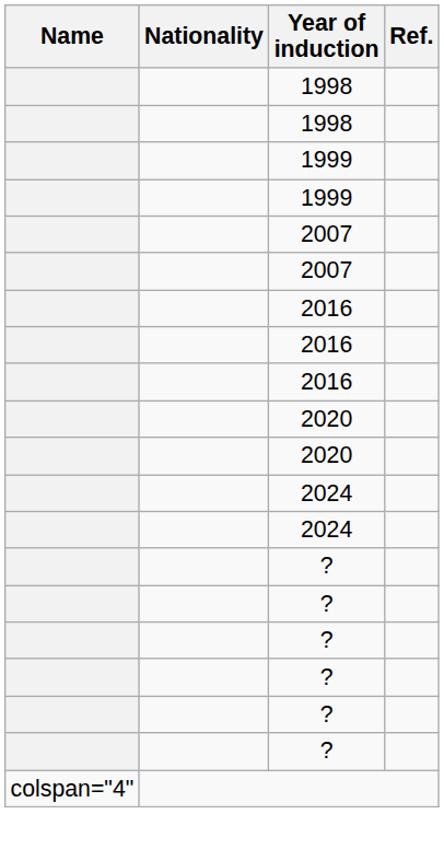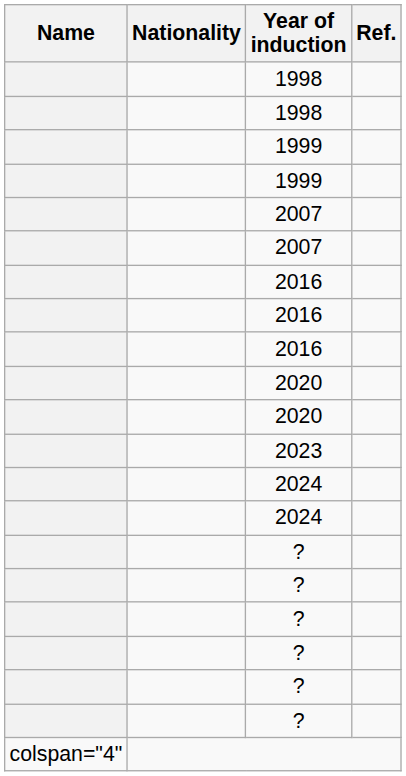+ row: 2023
